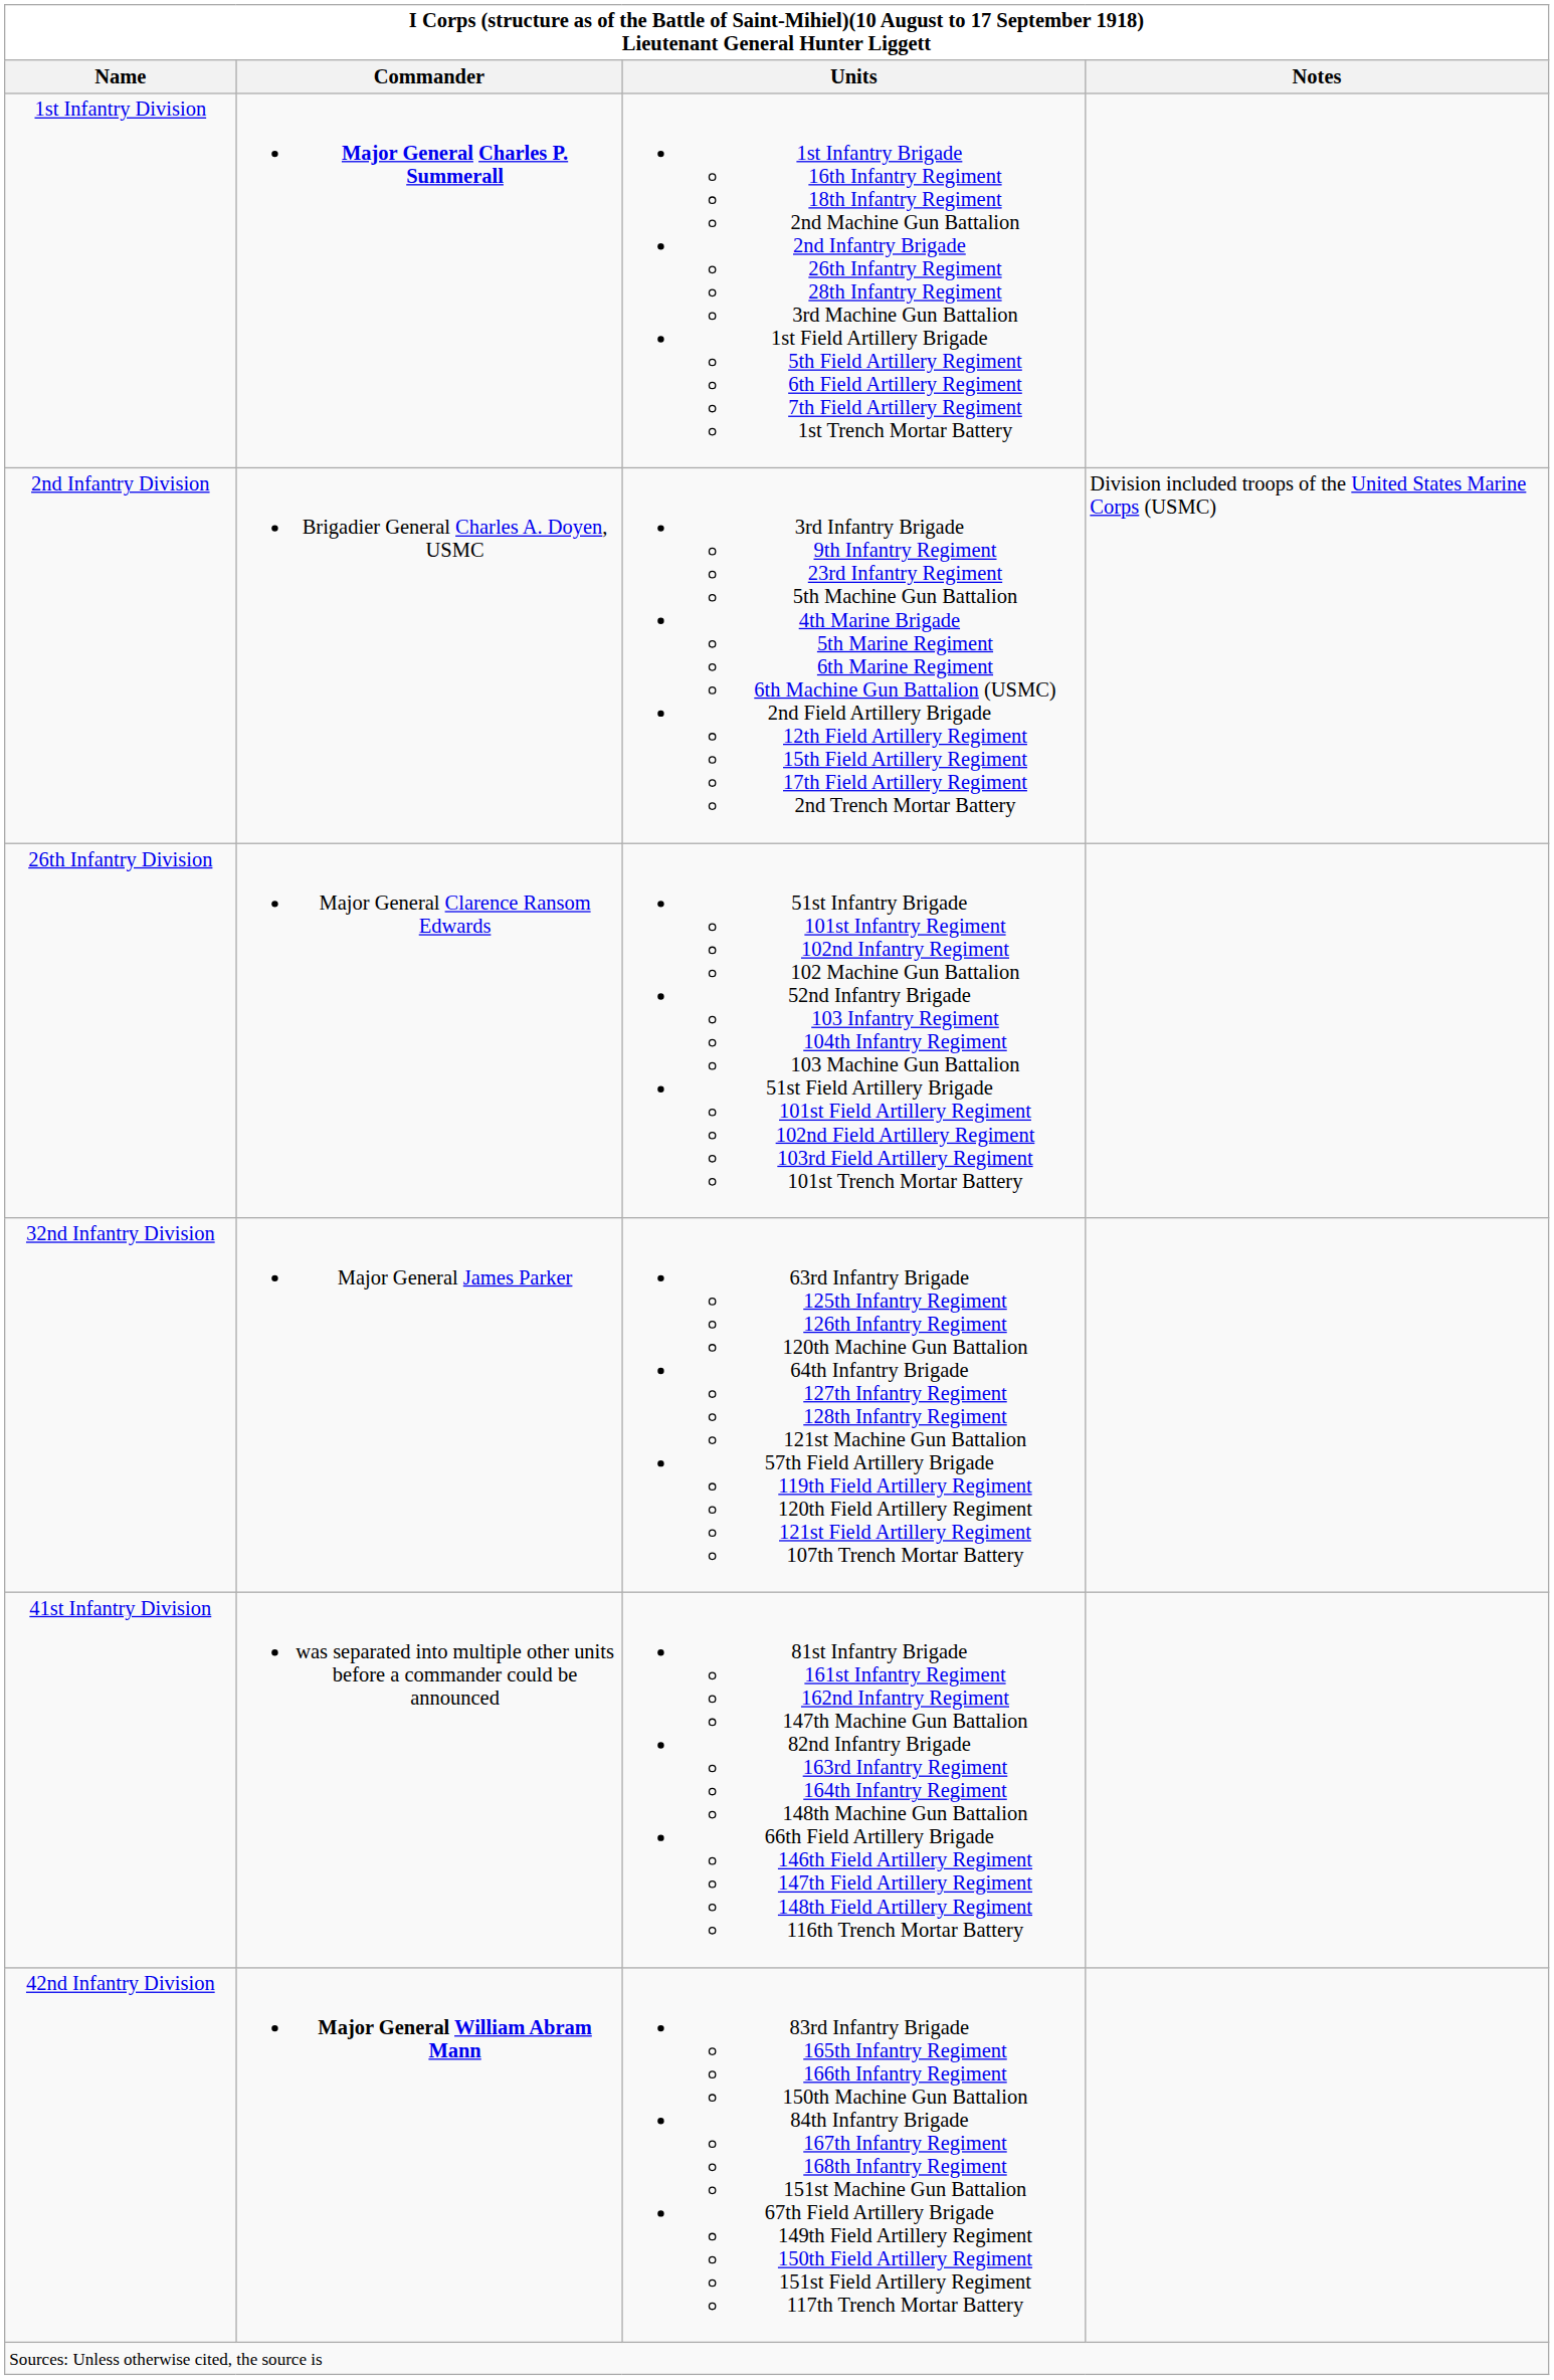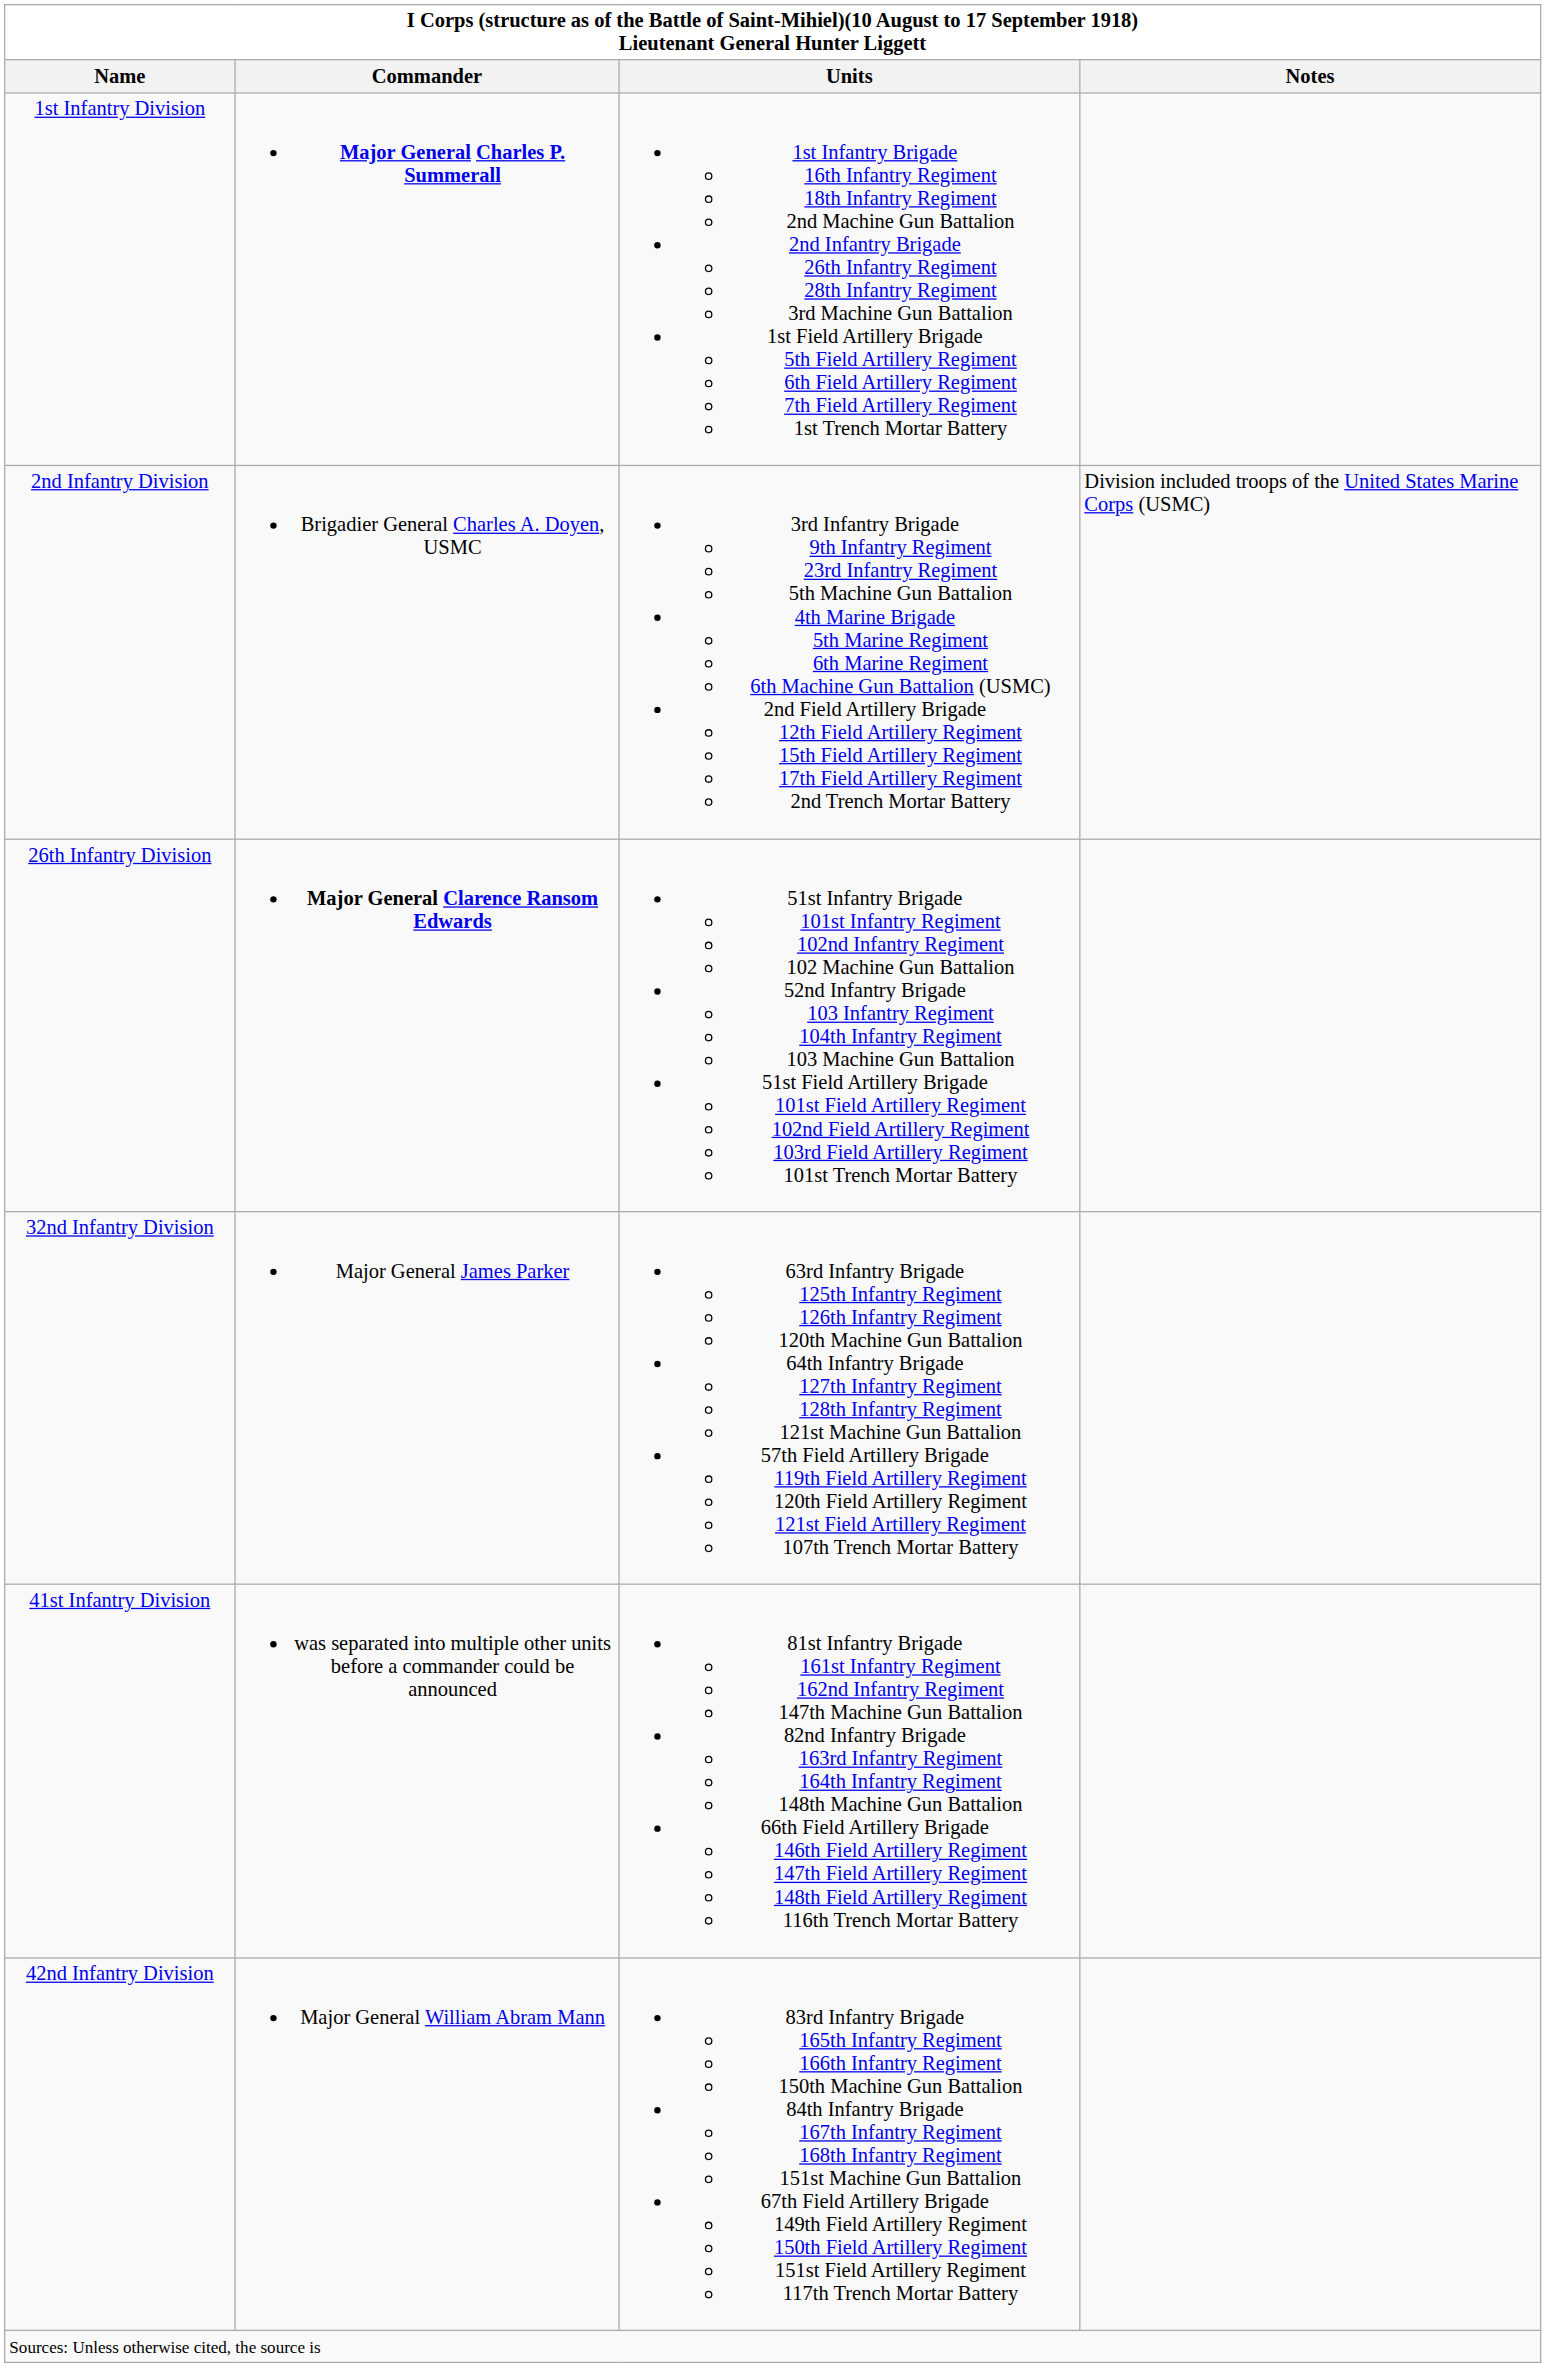26th Infantry Division | Commander: normal -> bold
42nd Infantry Division | Commander: bold -> normal
